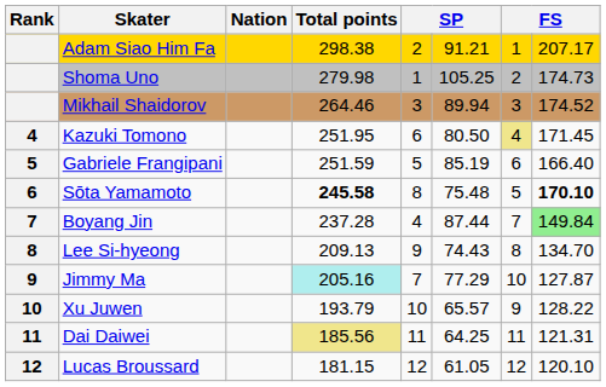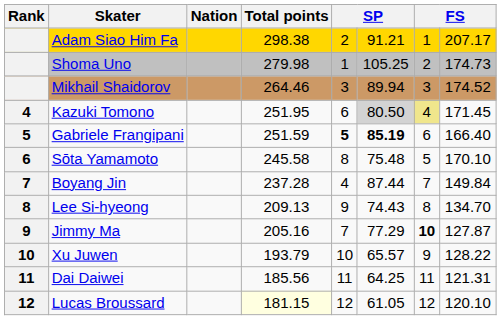Kazuki Tomono | column 6: no background -> lightgrey background
Gabriele Frangipani | column 5: normal -> bold
Gabriele Frangipani | column 6: normal -> bold
Sōta Yamamoto | Total points: bold -> normal
Sōta Yamamoto | column 8: bold -> normal
Boyang Jin | column 8: lightgreen background -> no background
Jimmy Ma | Total points: paleturquoise background -> no background
Jimmy Ma | column 7: normal -> bold
Dai Daiwei | Total points: khaki background -> no background
Lucas Broussard | Total points: no background -> lightyellow background
